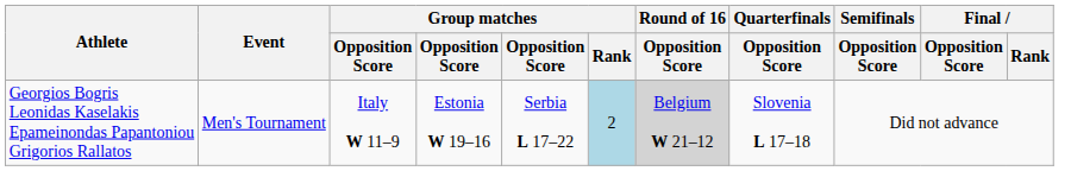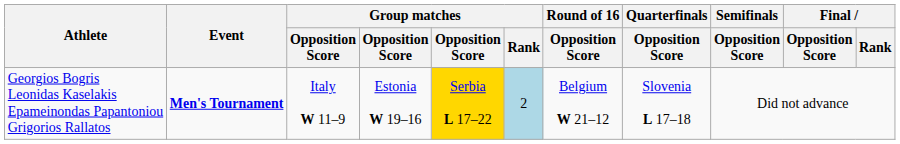row 3 | Event: normal -> bold
row 3 | column 5: no background -> gold background
row 3 | Round of 16 / Opposition Score: lightgrey background -> no background
